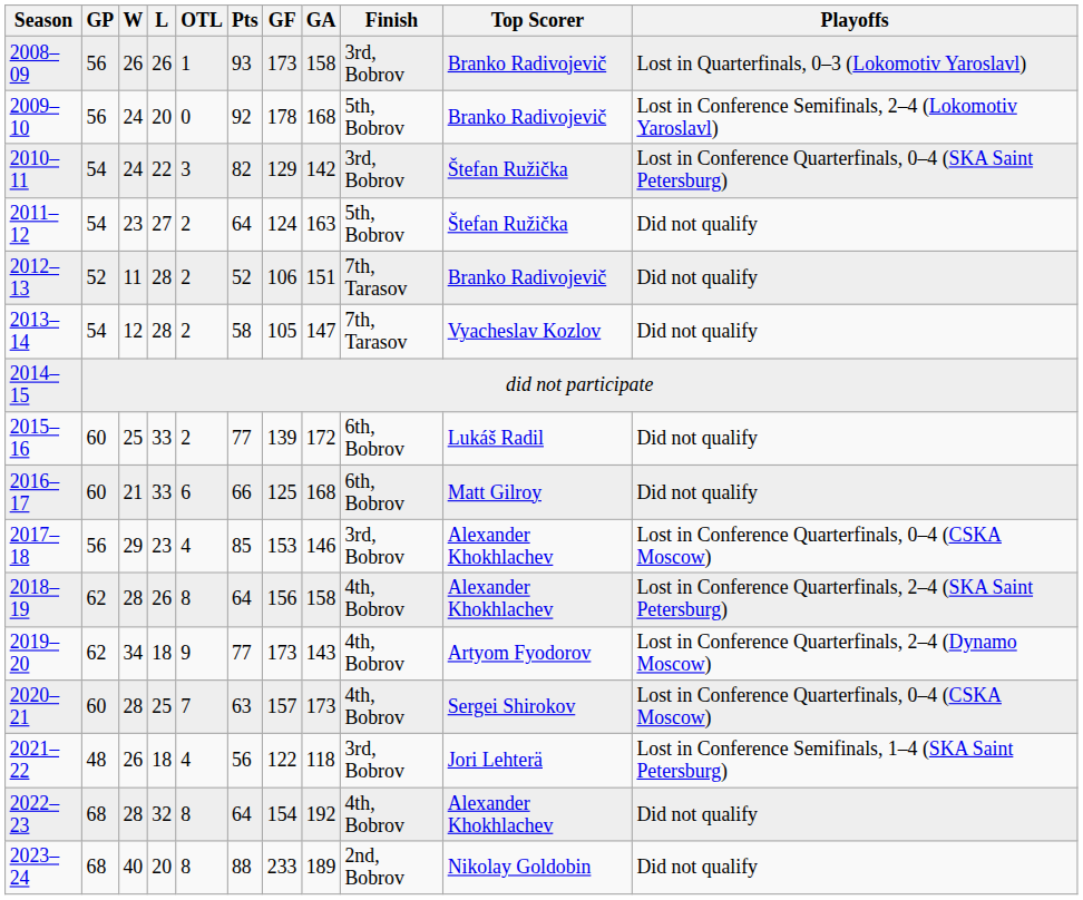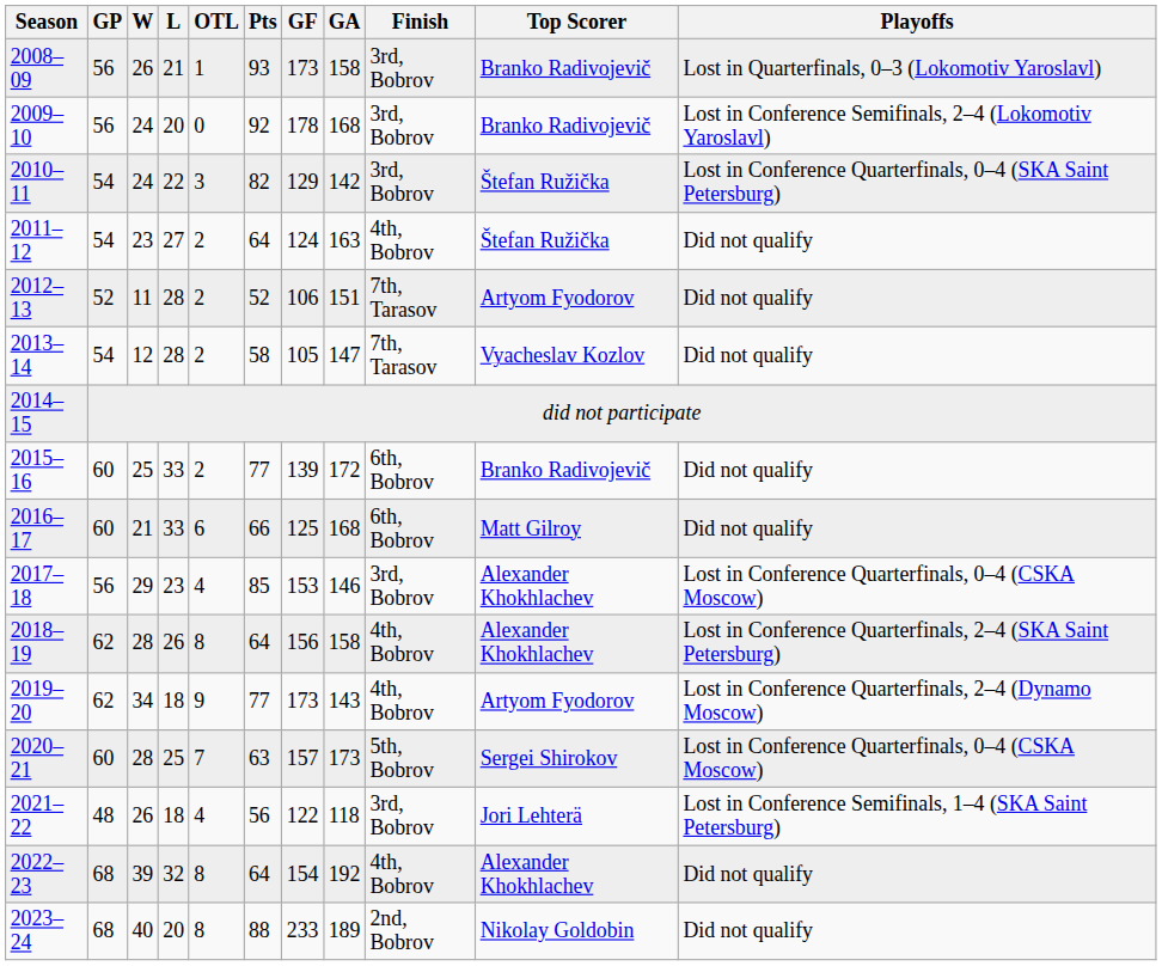2008–09 | L: 26 -> 21
2009–10 | Finish: 5th, Bobrov -> 3rd, Bobrov
2011–12 | Finish: 5th, Bobrov -> 4th, Bobrov
2012–13 | Top Scorer: Branko Radivojevič -> Artyom Fyodorov
2015–16 | Top Scorer: Lukáš Radil -> Branko Radivojevič
2020–21 | Finish: 4th, Bobrov -> 5th, Bobrov
2022–23 | W: 28 -> 39
